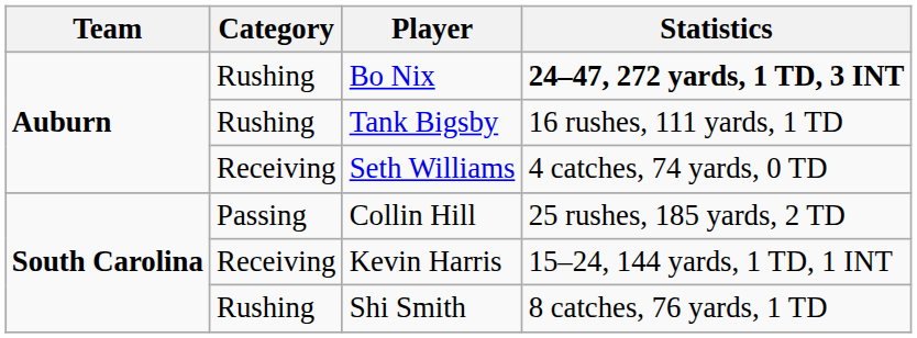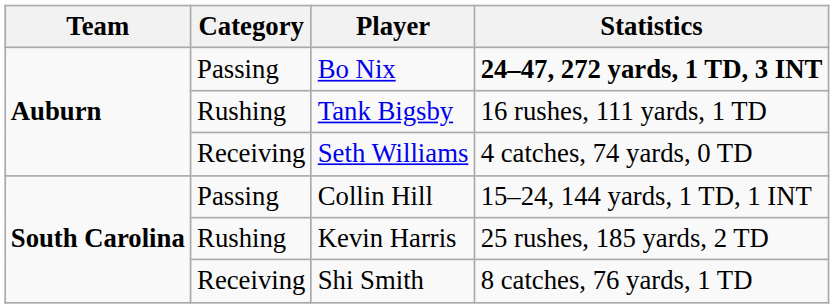Bo Nix | Category: Rushing -> Passing
Collin Hill | Statistics: 25 rushes, 185 yards, 2 TD -> 15–24, 144 yards, 1 TD, 1 INT
Kevin Harris | Category: Receiving -> Rushing
Kevin Harris | Statistics: 15–24, 144 yards, 1 TD, 1 INT -> 25 rushes, 185 yards, 2 TD
Shi Smith | Category: Rushing -> Receiving
